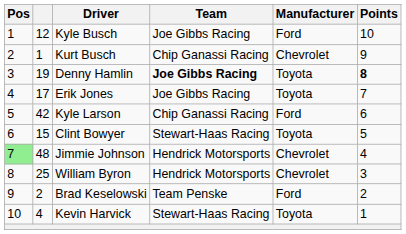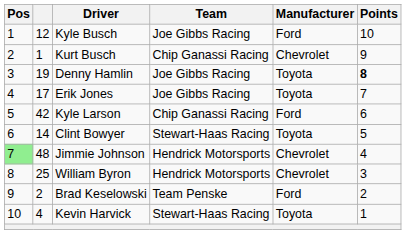Denny Hamlin | Team: bold -> normal
Clint Bowyer | column 2: 15 -> 14
